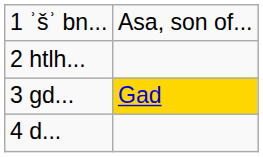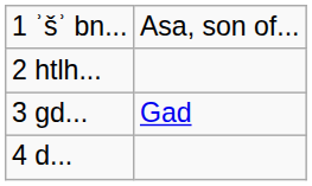3 gd... | column 2: gold background -> no background
